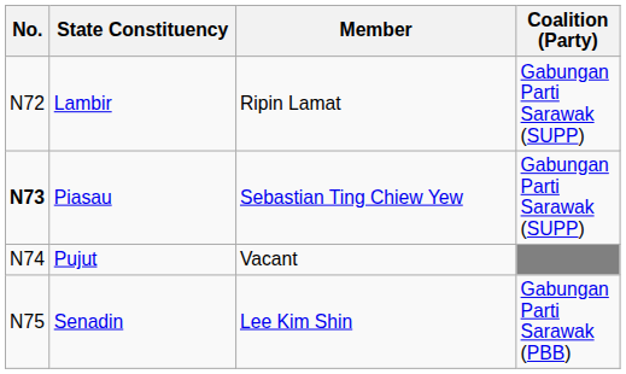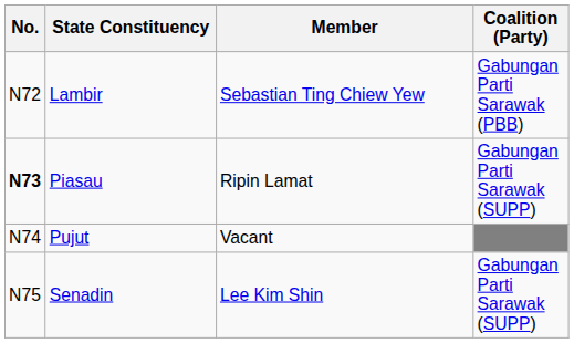Lambir | Member: Ripin Lamat -> Sebastian Ting Chiew Yew
Lambir | Coalition (Party): Gabungan Parti Sarawak (SUPP) -> Gabungan Parti Sarawak (PBB)
Piasau | Member: Sebastian Ting Chiew Yew -> Ripin Lamat
Senadin | Coalition (Party): Gabungan Parti Sarawak (PBB) -> Gabungan Parti Sarawak (SUPP)
